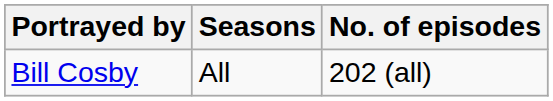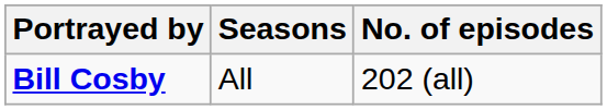row 2 | Portrayed by: normal -> bold
